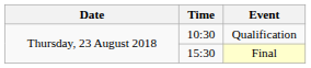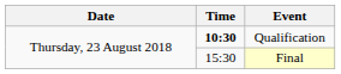Qualification | Time: normal -> bold
